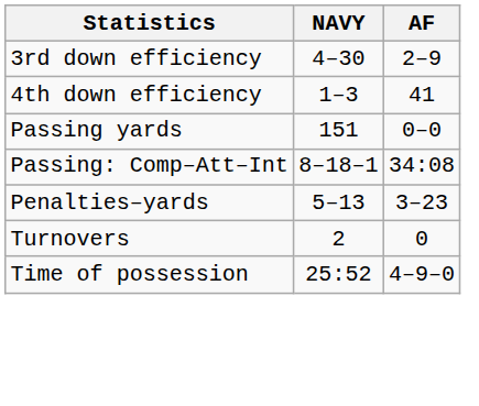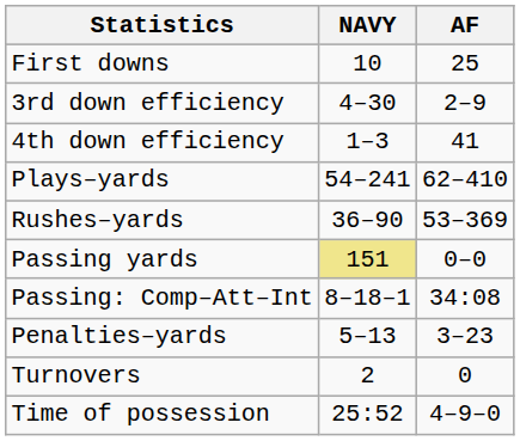+ row: First downs | 10 | 25
+ row: Plays–yards | 54–241 | 62–410
+ row: Rushes–yards | 36–90 | 53–369
Passing yards | NAVY: no background -> khaki background
